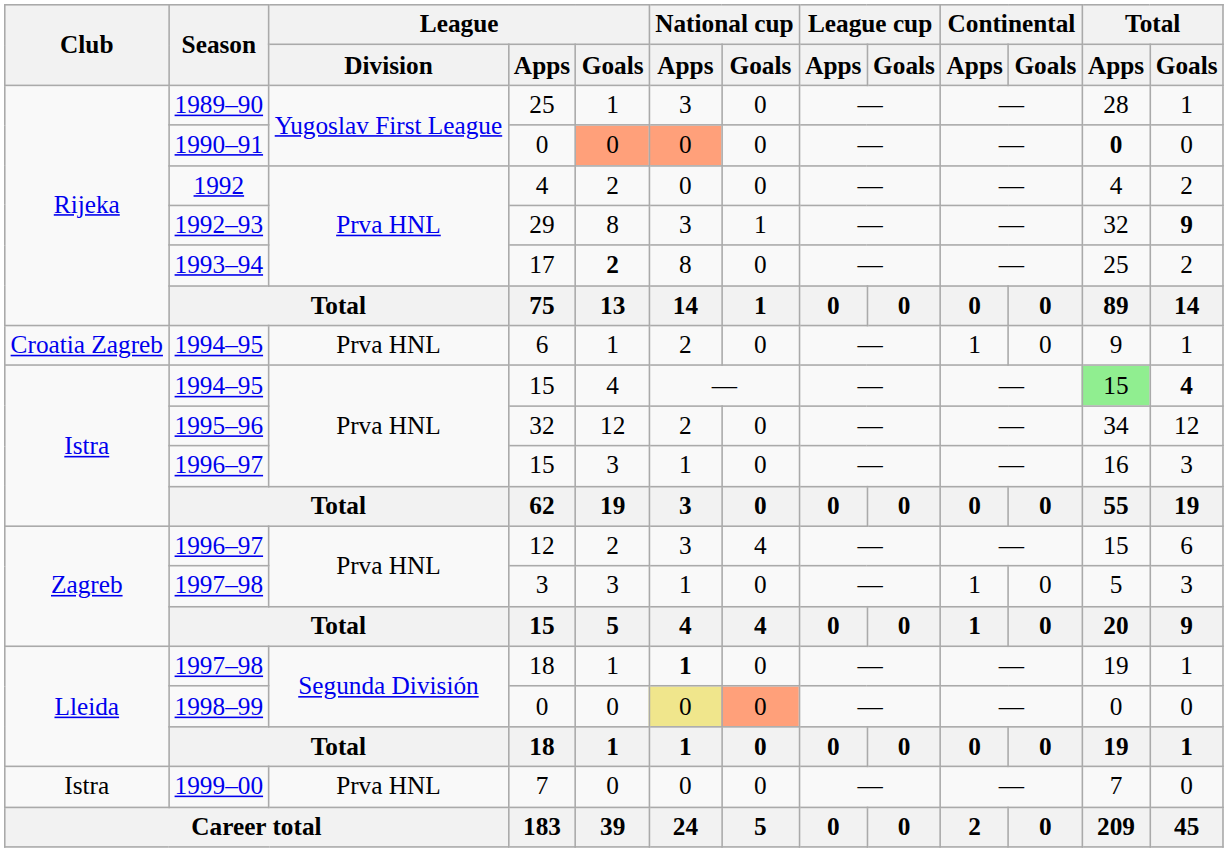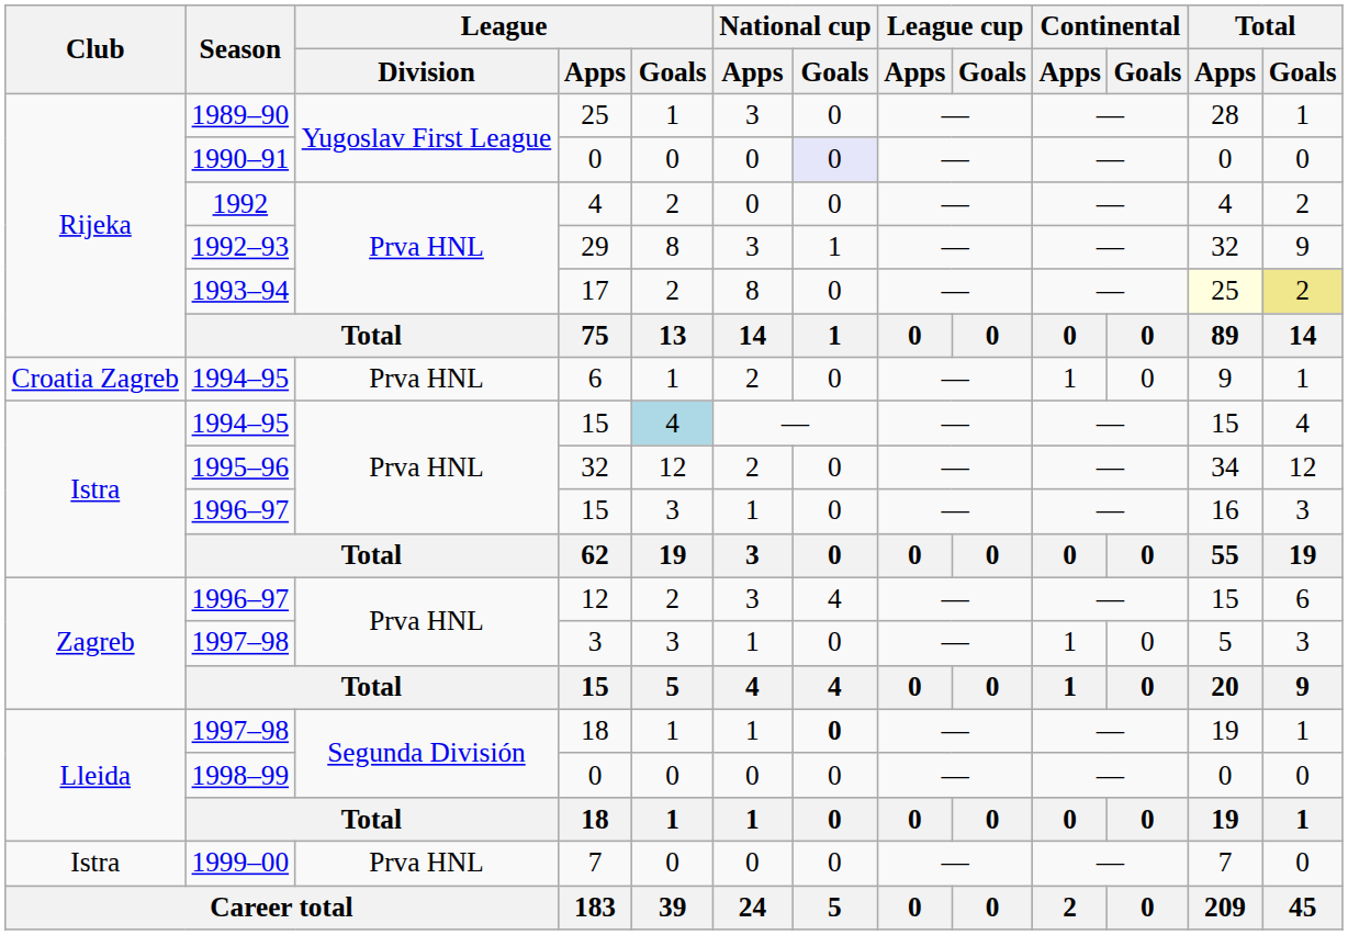1990–91 / 0 | League / Goals: lightsalmon background -> no background
1990–91 / 0 | National cup / Apps: lightsalmon background -> no background
1990–91 / 0 | National cup / Goals: no background -> lavender background
1990–91 / 0 | Total / Apps: bold -> normal
29 | Total / Goals: bold -> normal
17 | League / Goals: bold -> normal
17 | Total / Apps: no background -> lightyellow background
17 | Total / Goals: no background -> khaki background
1994–95 / 15 | League / Goals: no background -> lightblue background
1994–95 / 15 | Total / Apps: lightgreen background -> no background
1994–95 / 15 | Total / Goals: bold -> normal
1997–98 / 18 | National cup / Apps: bold -> normal
1997–98 / 18 | National cup / Goals: normal -> bold
1998–99 / 0 | National cup / Apps: khaki background -> no background
1998–99 / 0 | National cup / Goals: lightsalmon background -> no background
